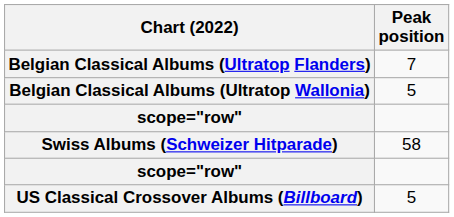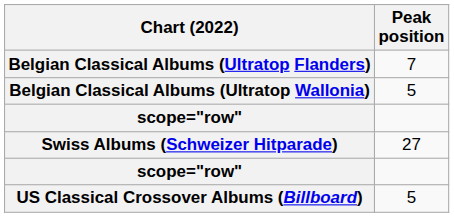Swiss Albums (Schweizer Hitparade) | Peak position: 58 -> 27
